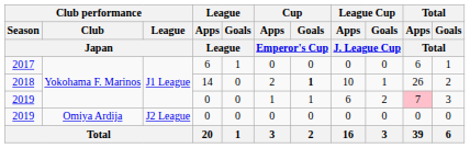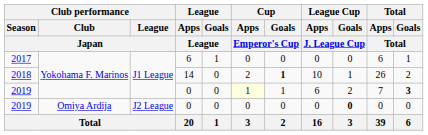2019 / Yokohama F. Marinos | Cup / Apps / Emperor's Cup: no background -> lightyellow background
2019 / Yokohama F. Marinos | Total / Apps / Total: pink background -> no background
2019 / Yokohama F. Marinos | Total / Goals / Total: normal -> bold
2019 / Omiya Ardija | League Cup / Goals / J. League Cup: normal -> bold
